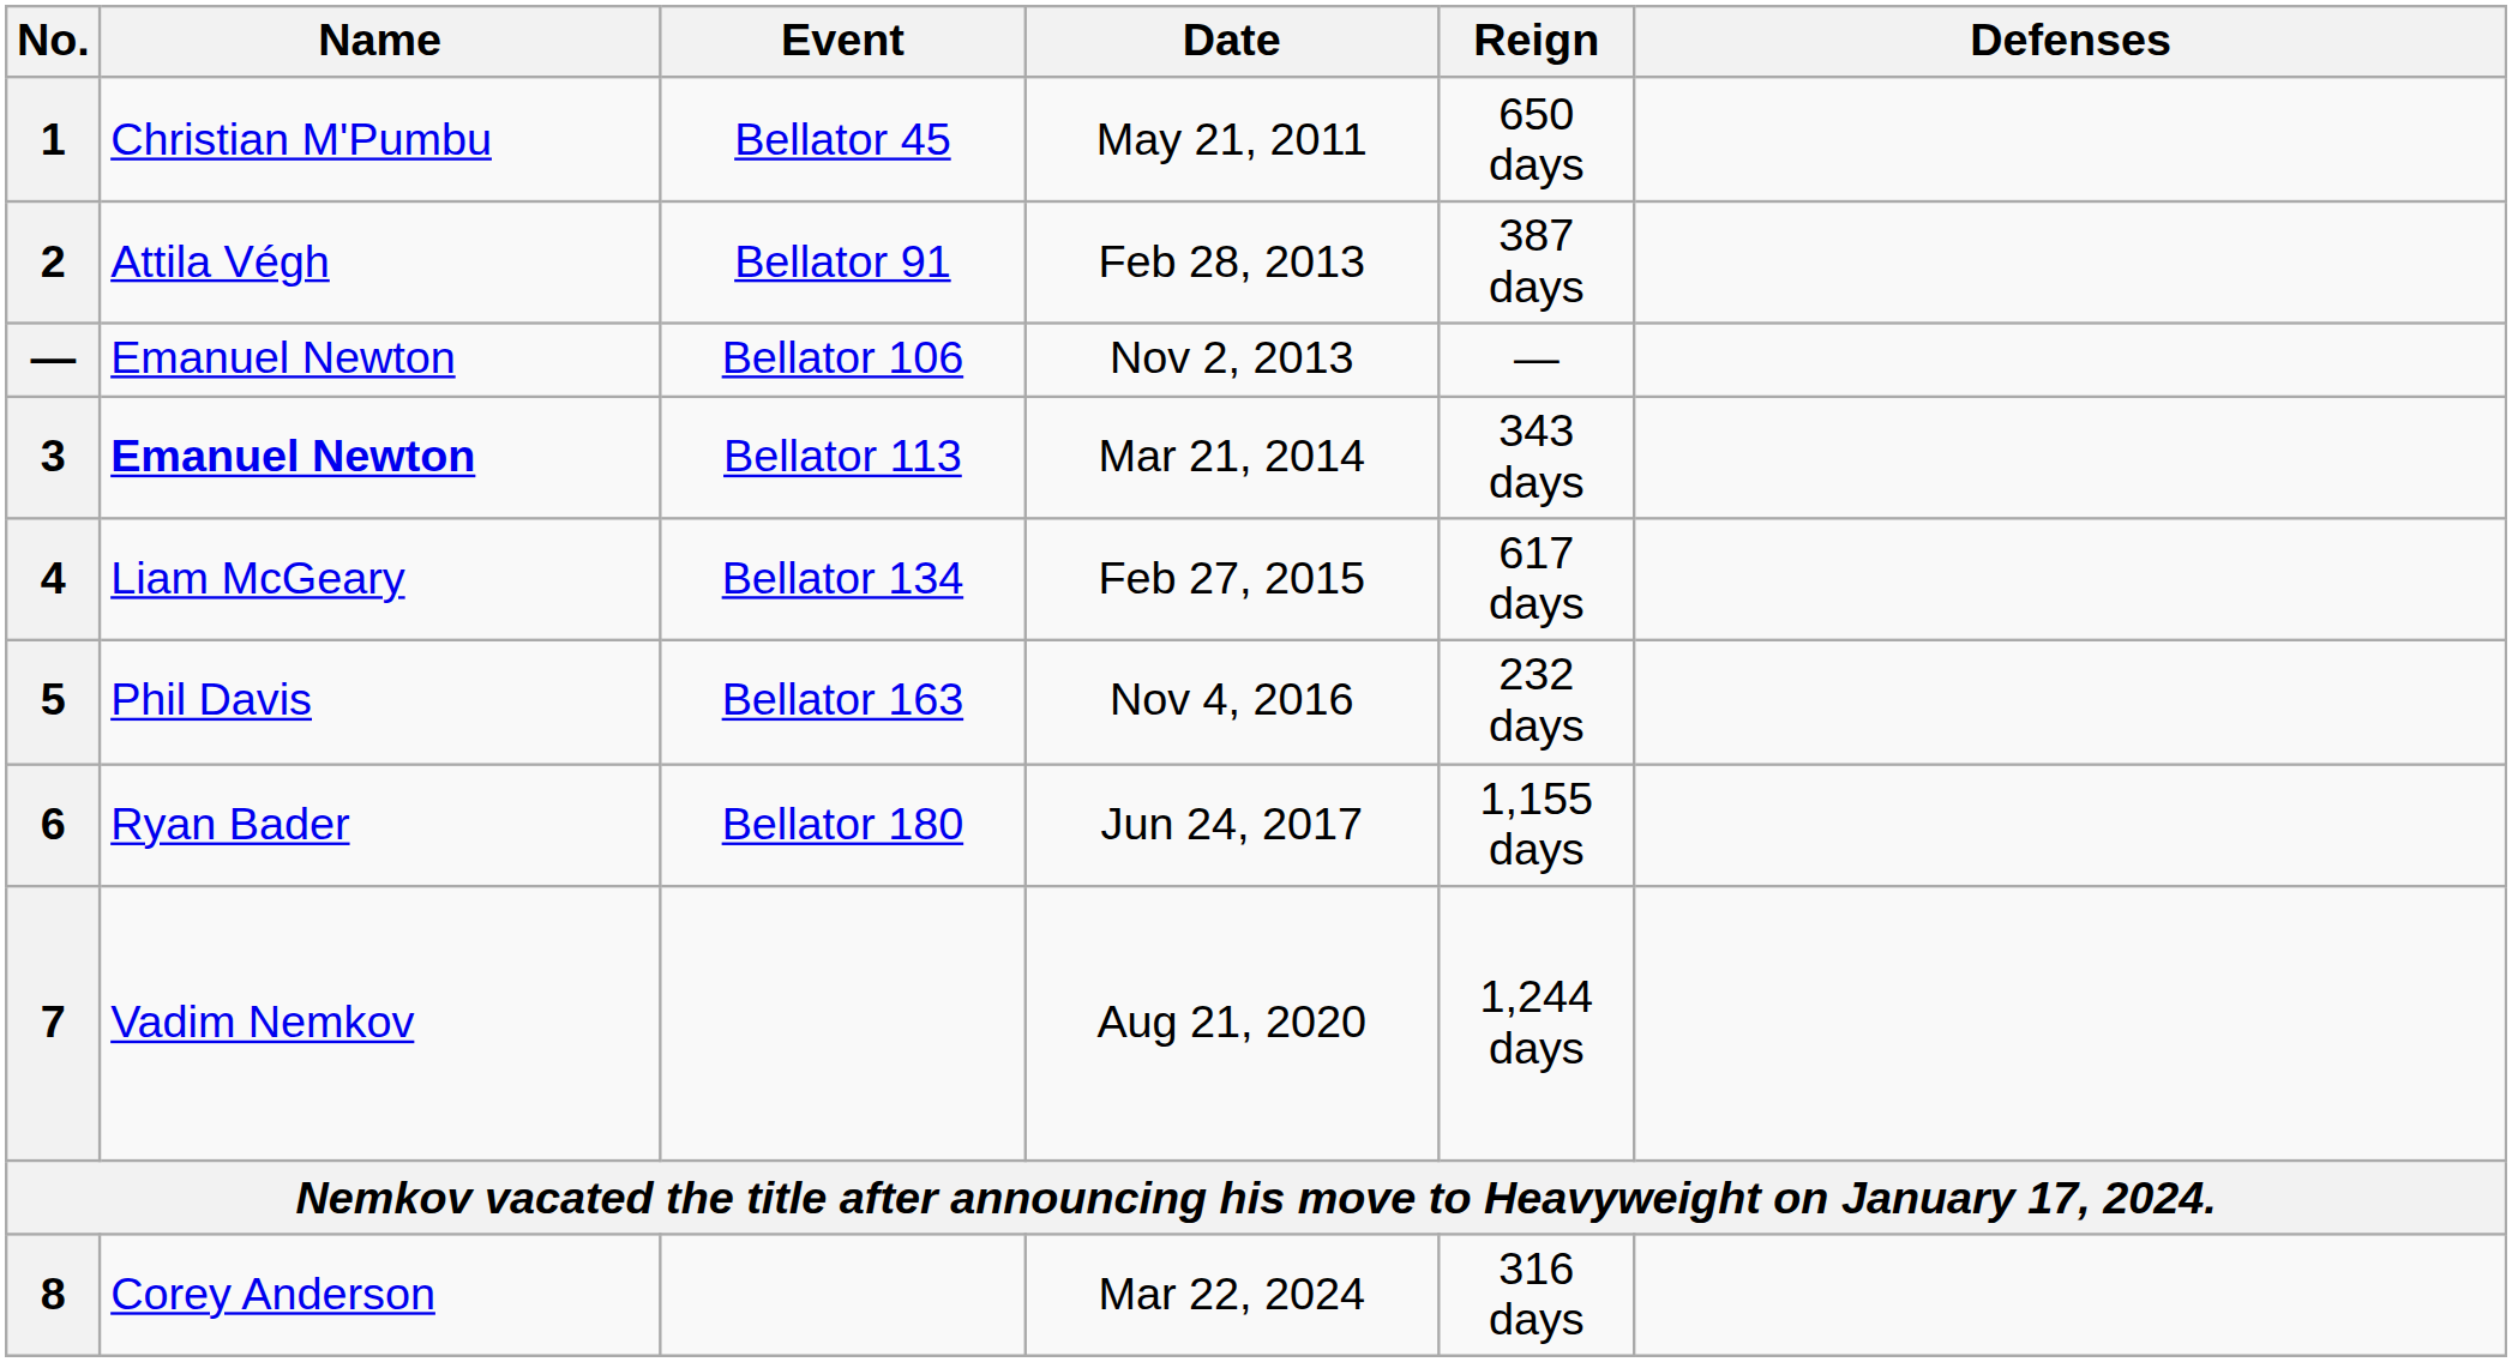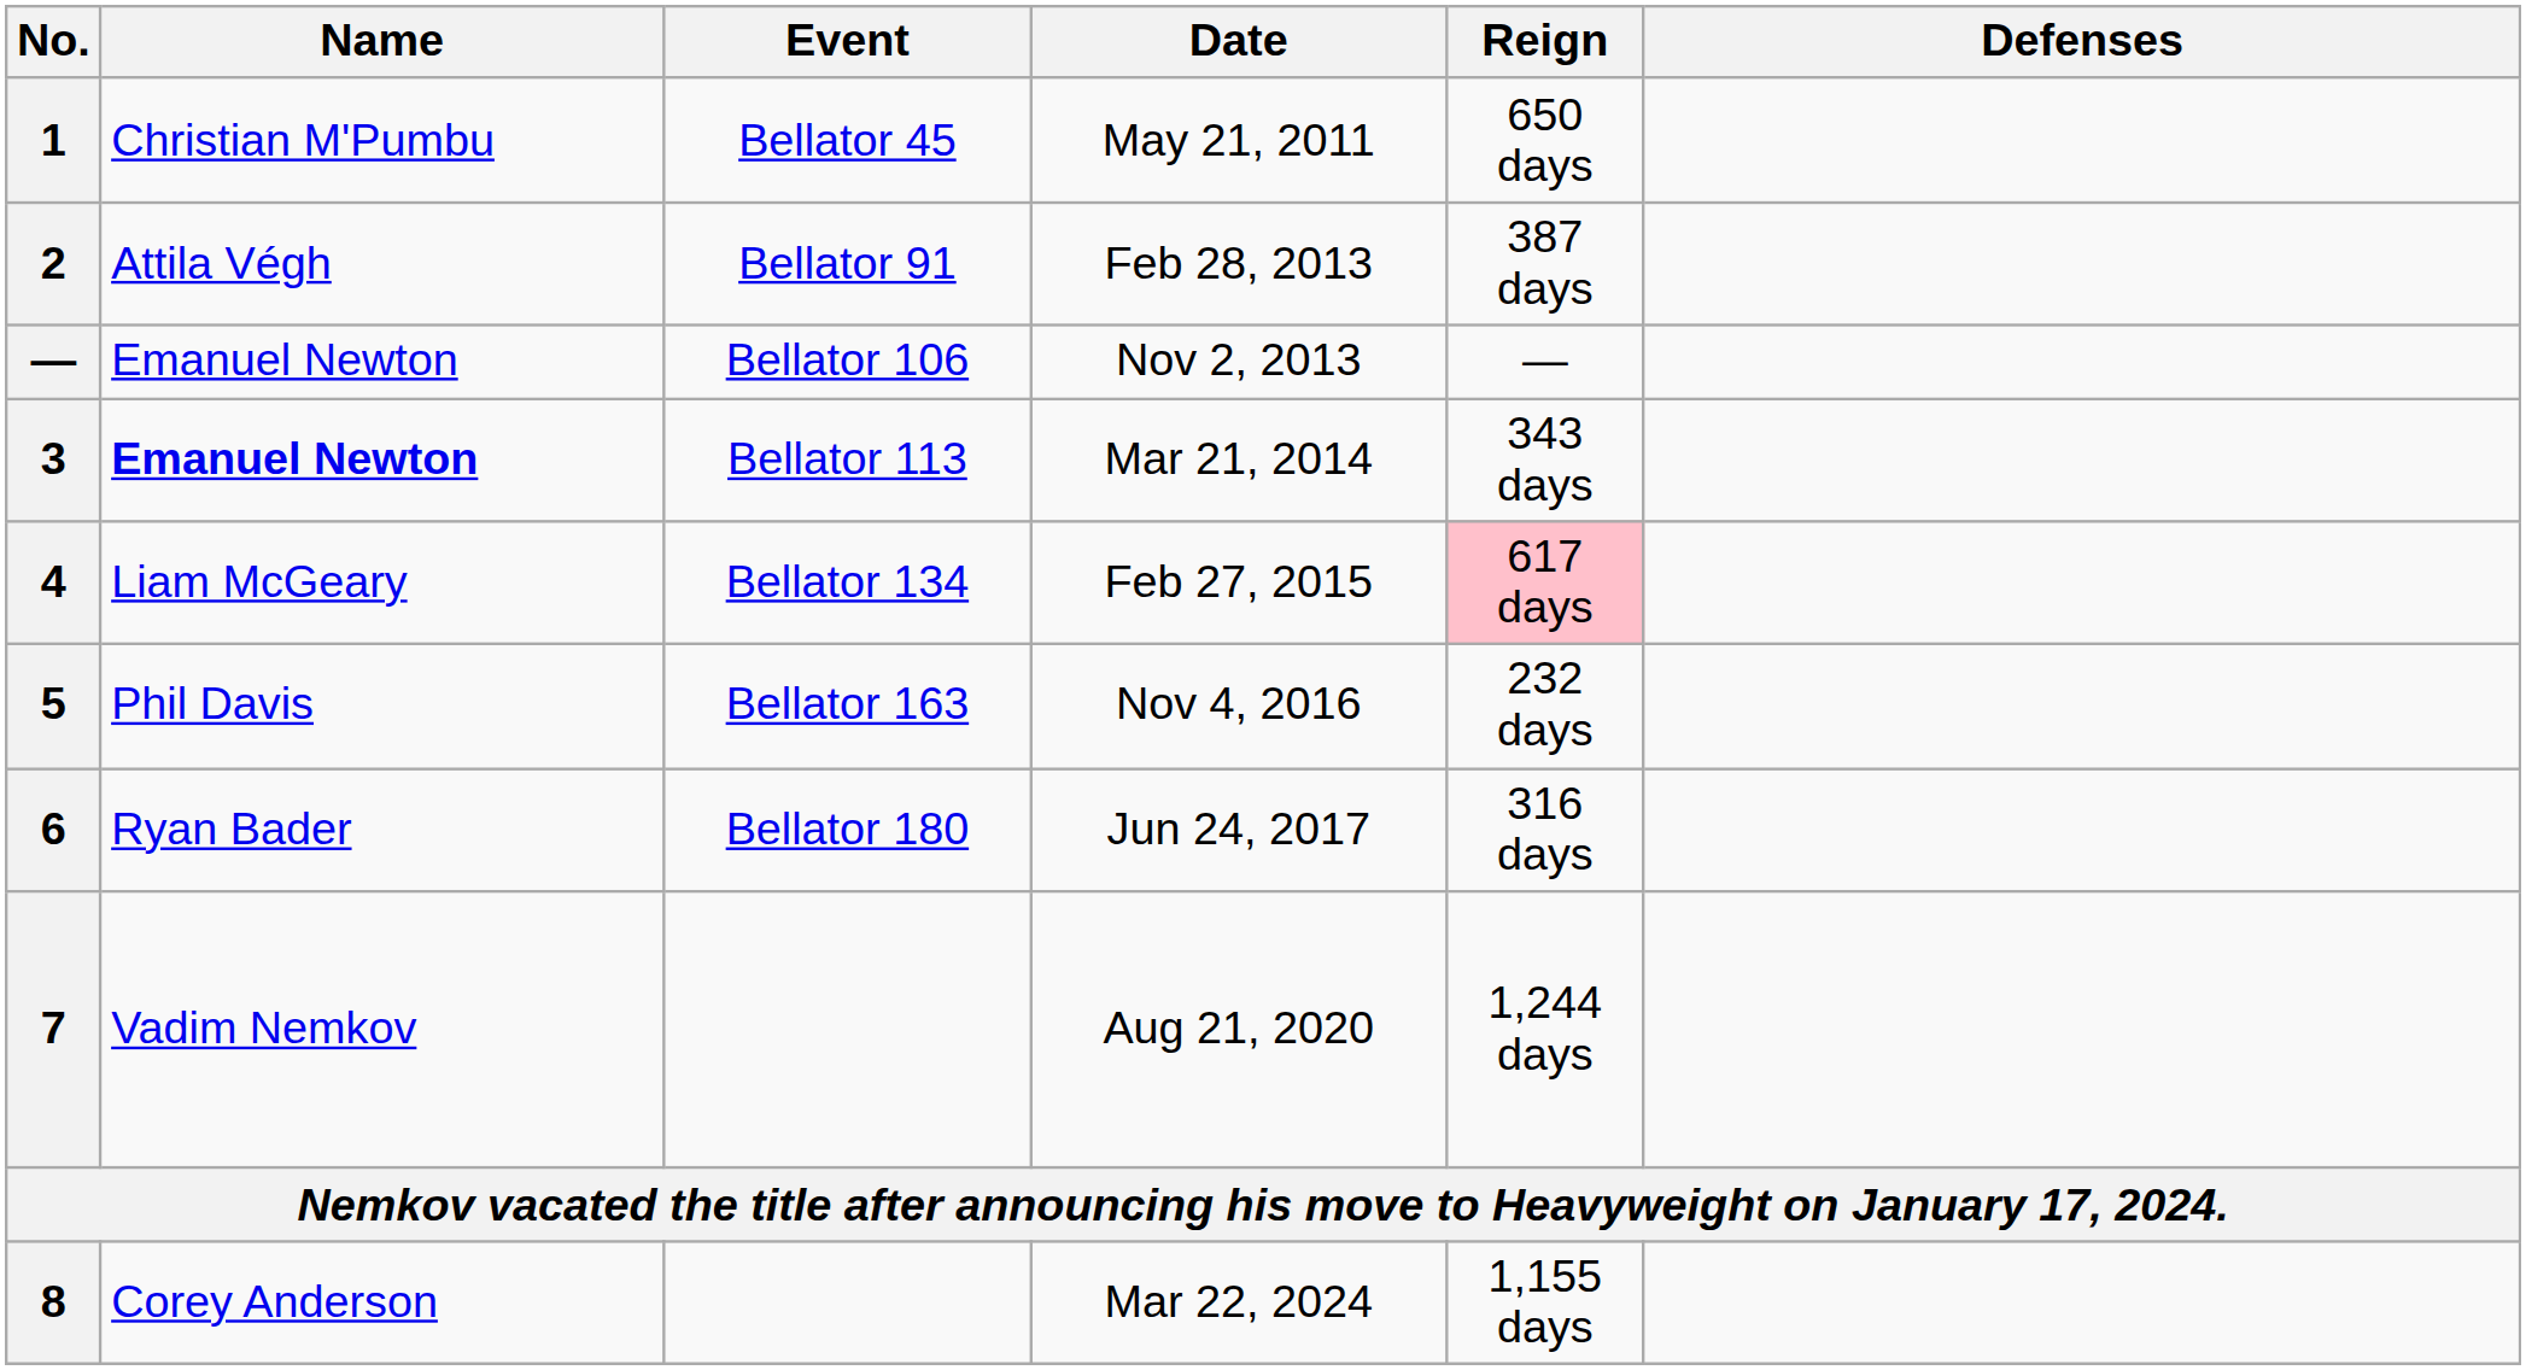Feb 27, 2015 | Reign: no background -> pink background
Jun 24, 2017 | Reign: 1,155 days -> 316 days
Mar 22, 2024 | Reign: 316 days -> 1,155 days
